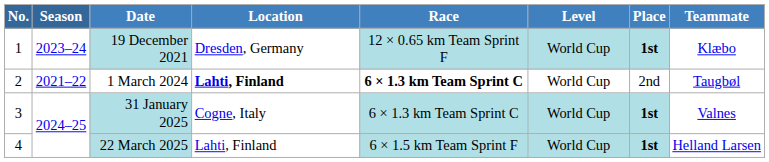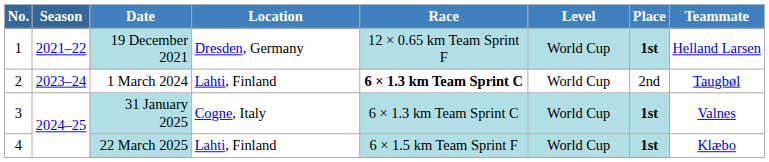19 December 2021 | Season: 2023–24 -> 2021–22
19 December 2021 | Teammate: Klæbo -> Helland Larsen
1 March 2024 | Season: 2021–22 -> 2023–24
1 March 2024 | Location: bold -> normal
22 March 2025 | Teammate: Helland Larsen -> Klæbo
